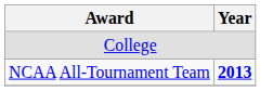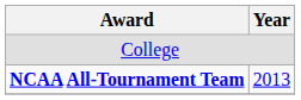NCAA All-Tournament Team | Award: normal -> bold
NCAA All-Tournament Team | Year: bold -> normal
